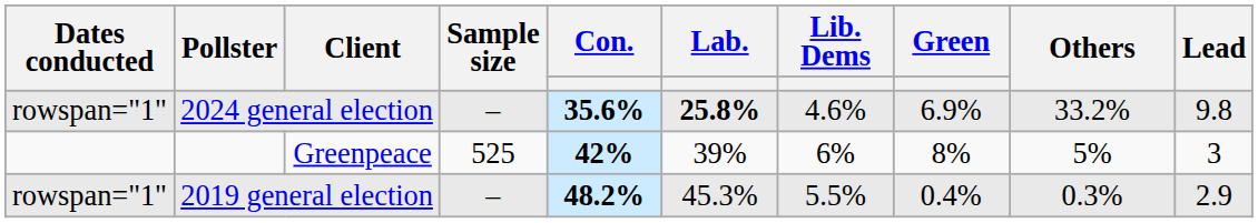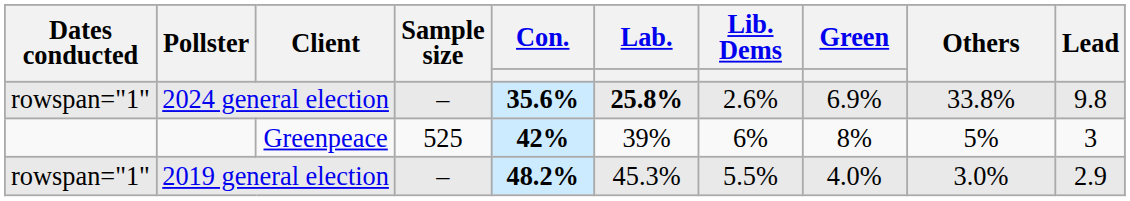2024 general election | Lib. Dems: 4.6% -> 2.6%
2024 general election | Others: 33.2% -> 33.8%
2019 general election | Green: 0.4% -> 4.0%
2019 general election | Others: 0.3% -> 3.0%
